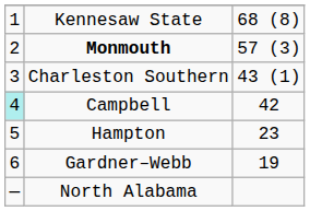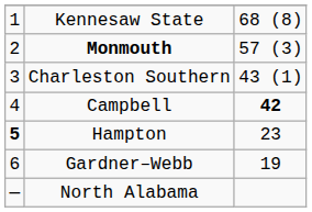Campbell | column 1: paleturquoise background -> no background
Campbell | column 3: normal -> bold
Hampton | column 1: normal -> bold
